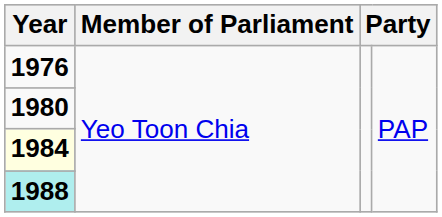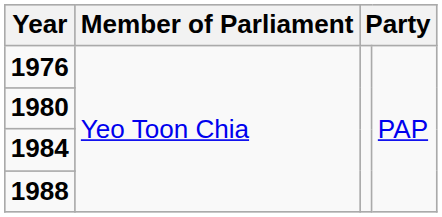1984 | Year: lightyellow background -> no background
1988 | Year: paleturquoise background -> no background
